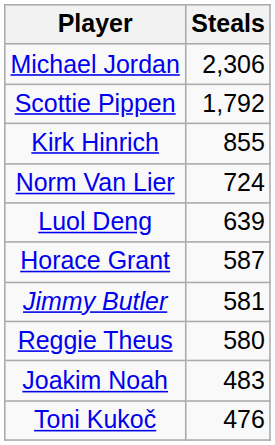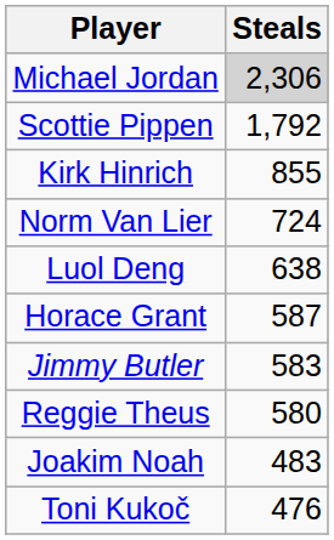Michael Jordan | Steals: no background -> lightgrey background
Luol Deng | Steals: 639 -> 638
Jimmy Butler | Steals: 581 -> 583
